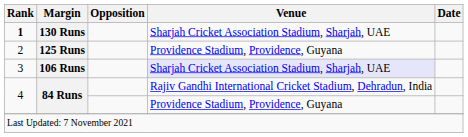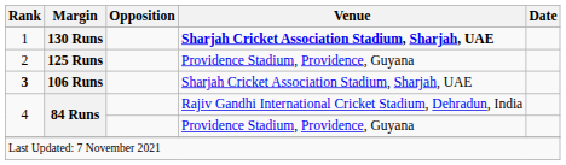1 | Rank: bold -> normal
1 | Venue: normal -> bold
3 | Rank: normal -> bold
3 | Venue: lavender background -> no background
